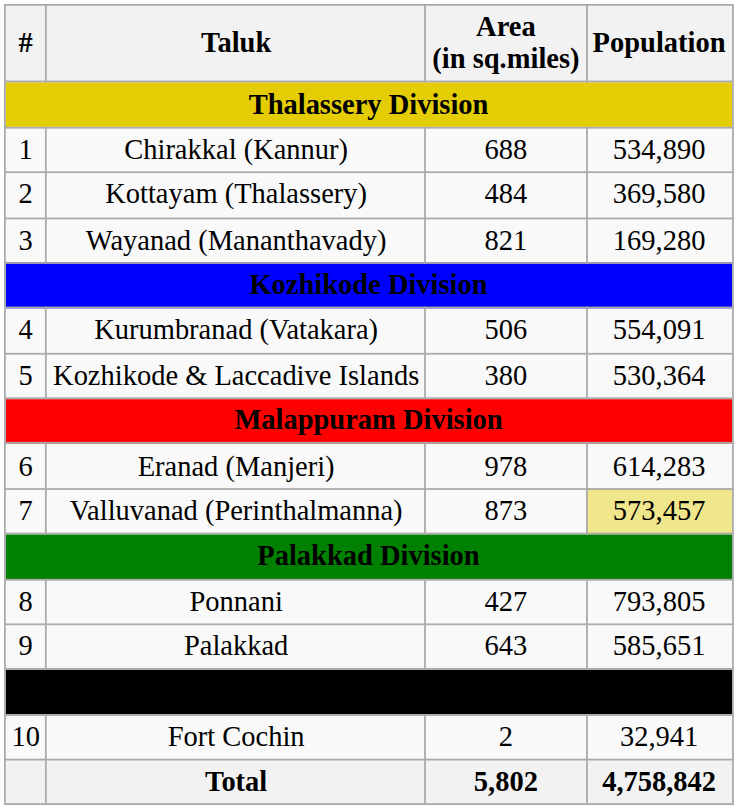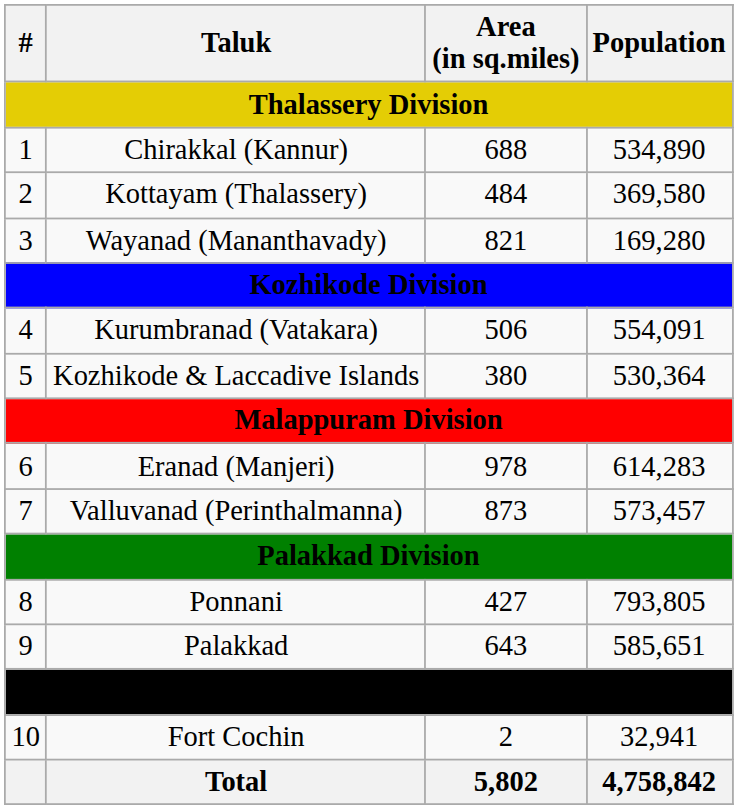Valluvanad (Perinthalmanna) | Population: khaki background -> no background
